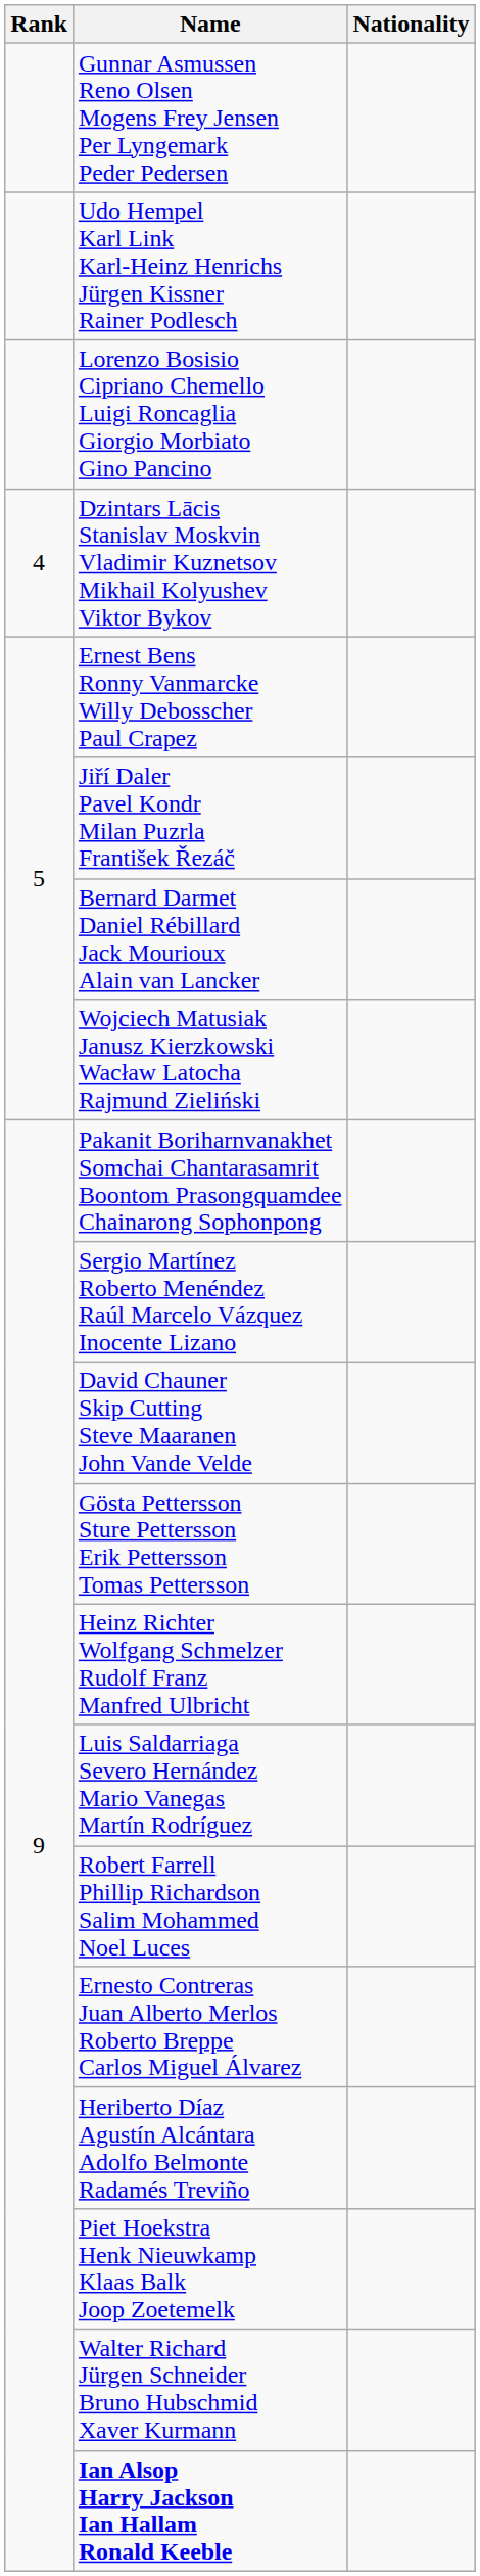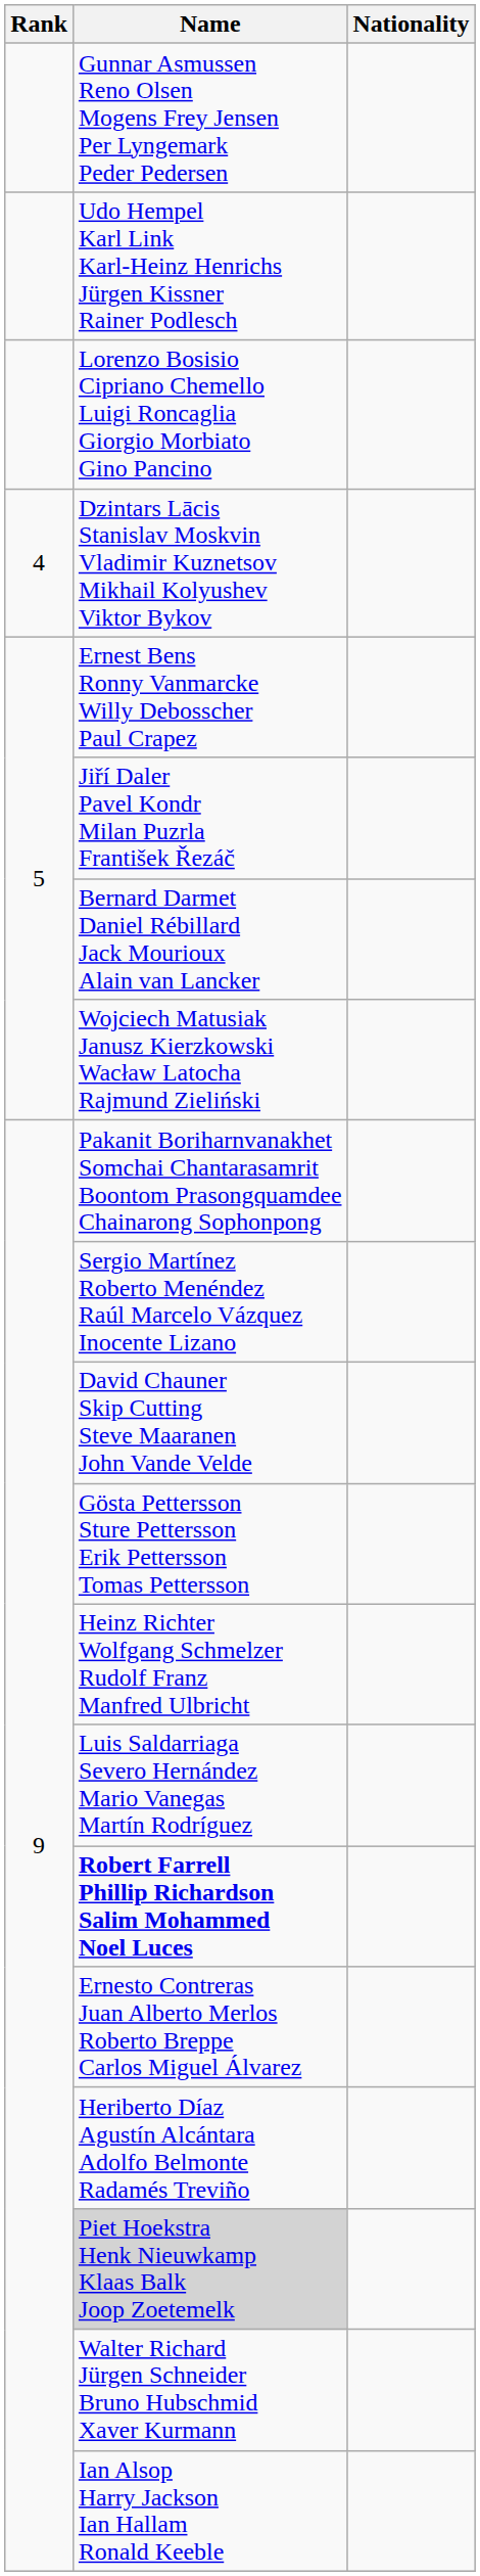Robert Farrell Phillip Richardson Salim Mohammed Noel Luces | Name: normal -> bold
Piet Hoekstra Henk Nieuwkamp Klaas Balk Joop Zoetemelk | Name: no background -> lightgrey background
Ian Alsop Harry Jackson Ian Hallam Ronald Keeble | Name: bold -> normal
